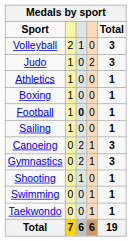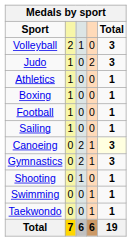Football | column 3: bold -> normal
Canoeing | Total: no background -> lightyellow background
